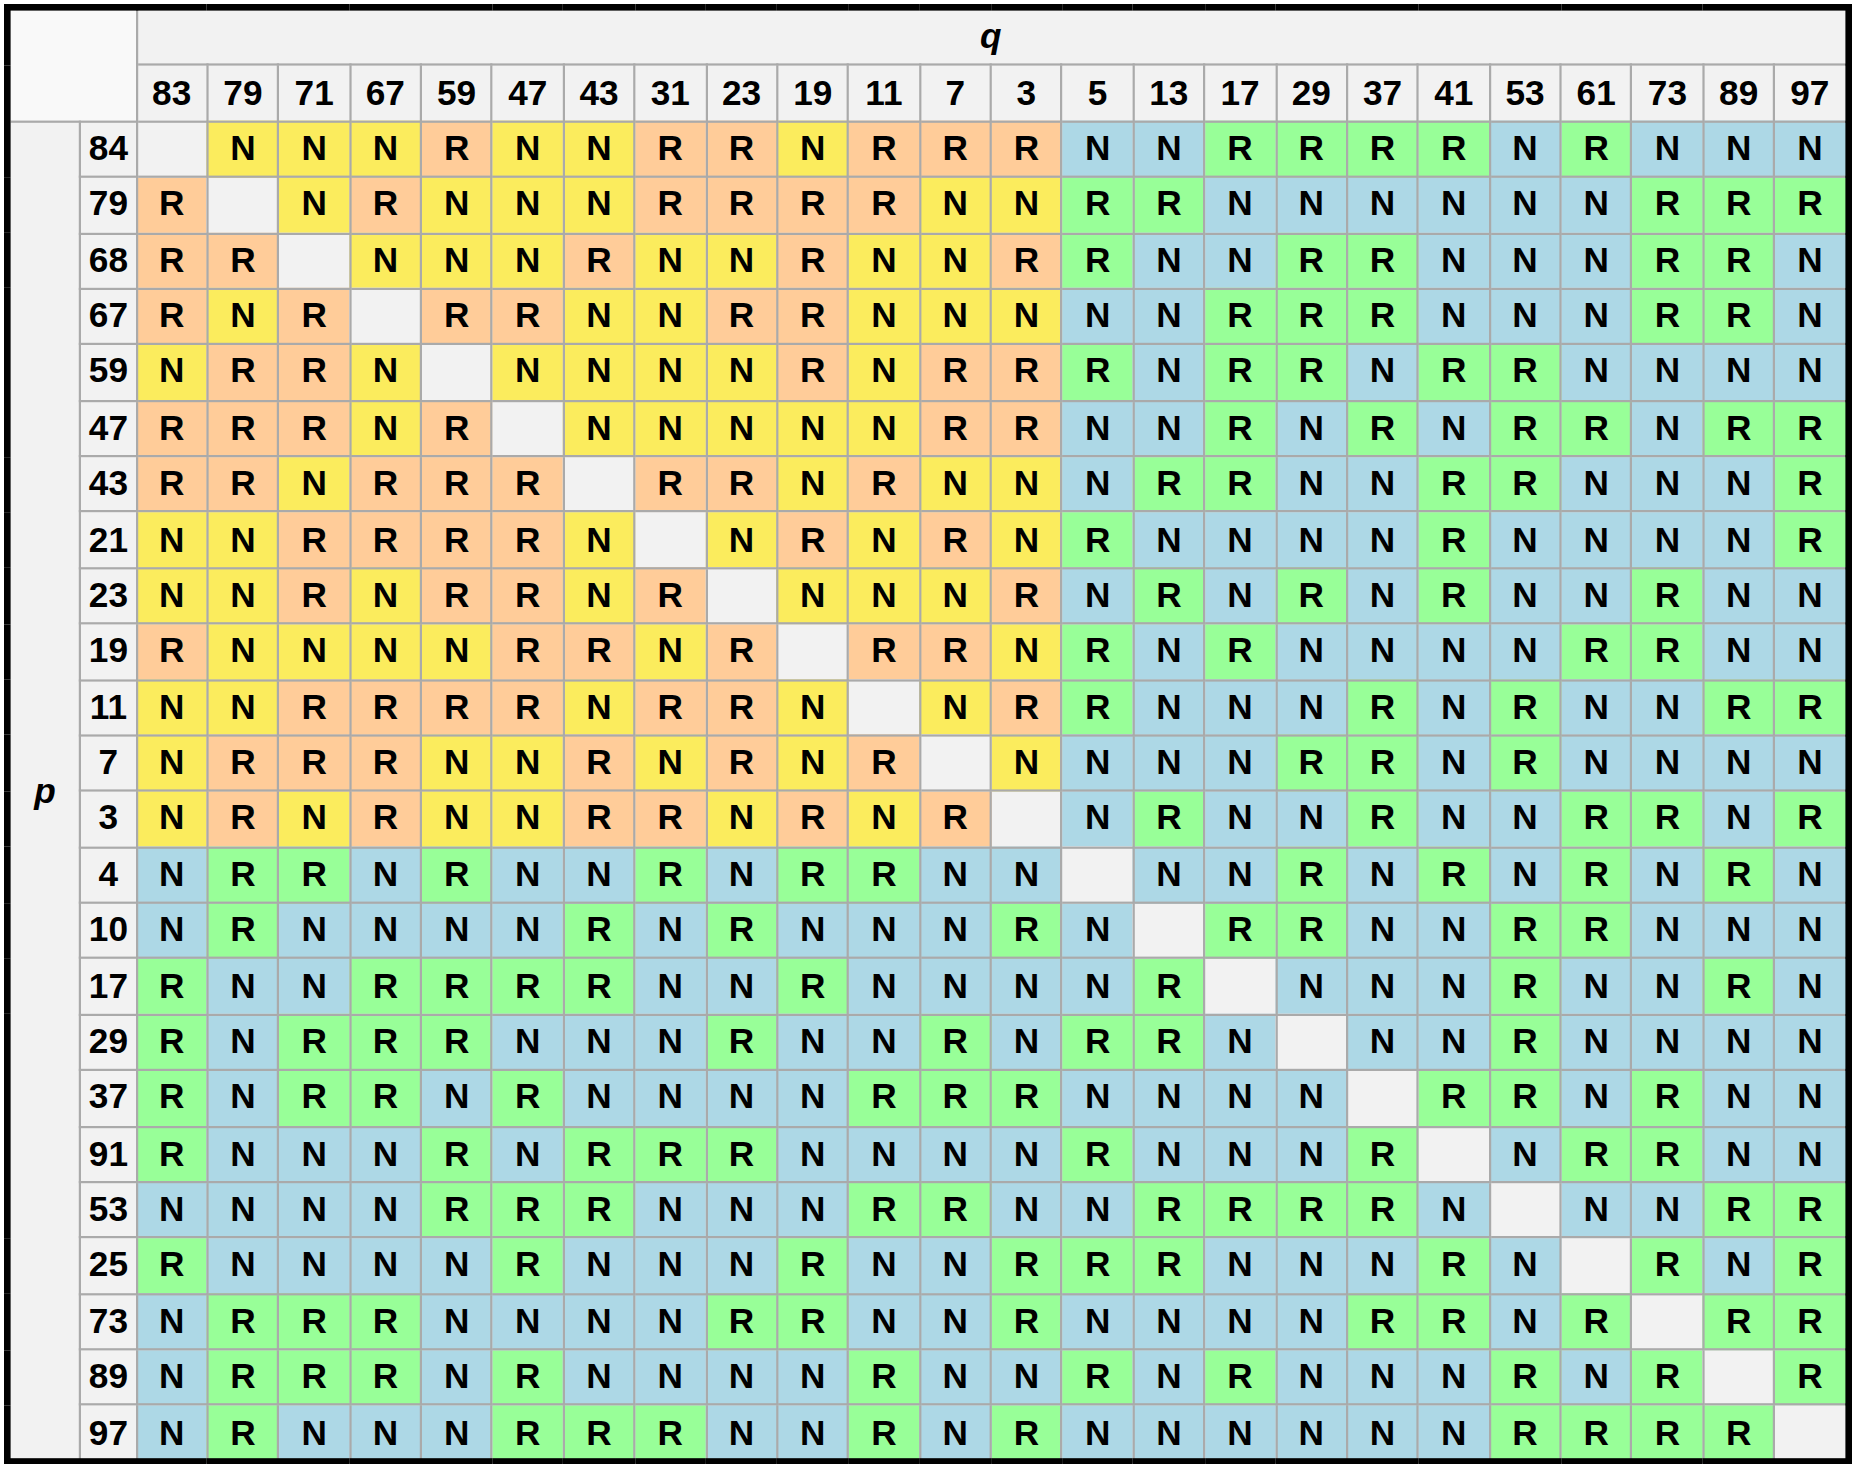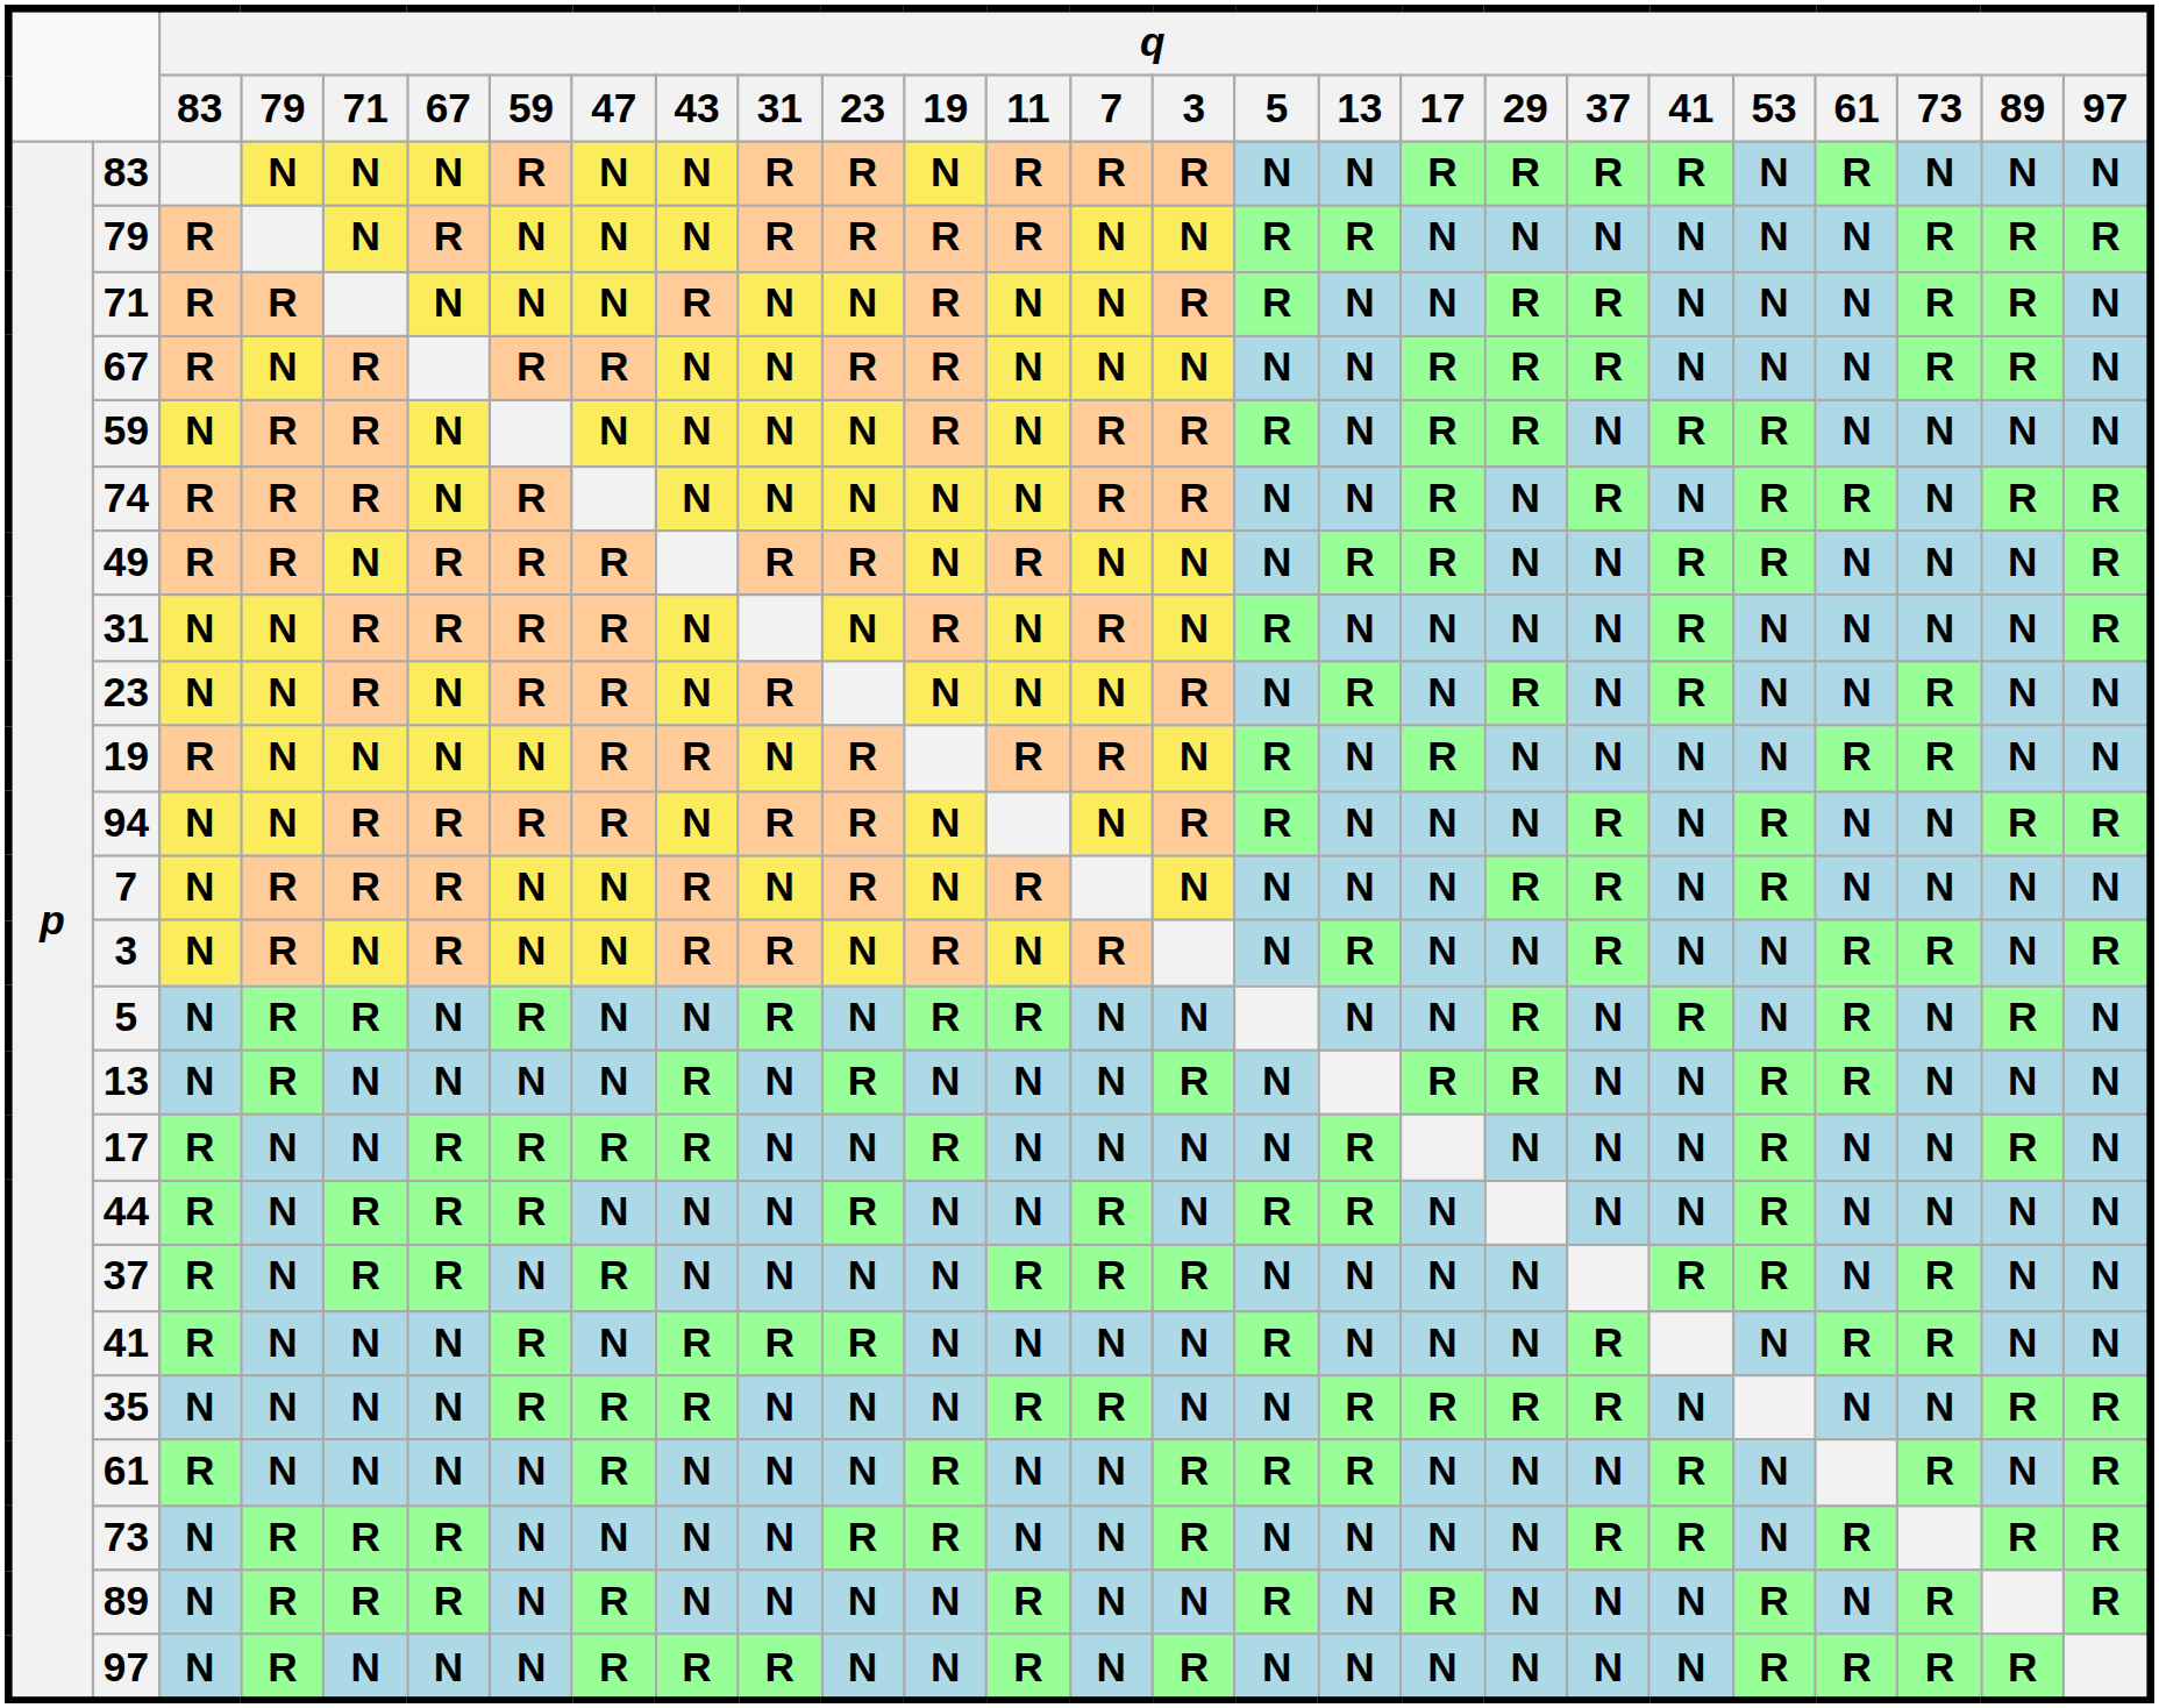row 3 | column 2: 84 -> 83
row 5 | column 2: 68 -> 71
row 8 | column 2: 47 -> 74
row 9 | column 2: 43 -> 49
row 10 | column 2: 21 -> 31
row 13 | column 2: 11 -> 94
row 16 | column 2: 4 -> 5
row 17 | column 2: 10 -> 13
row 19 | column 2: 29 -> 44
row 21 | column 2: 91 -> 41
row 22 | column 2: 53 -> 35
row 23 | column 2: 25 -> 61
